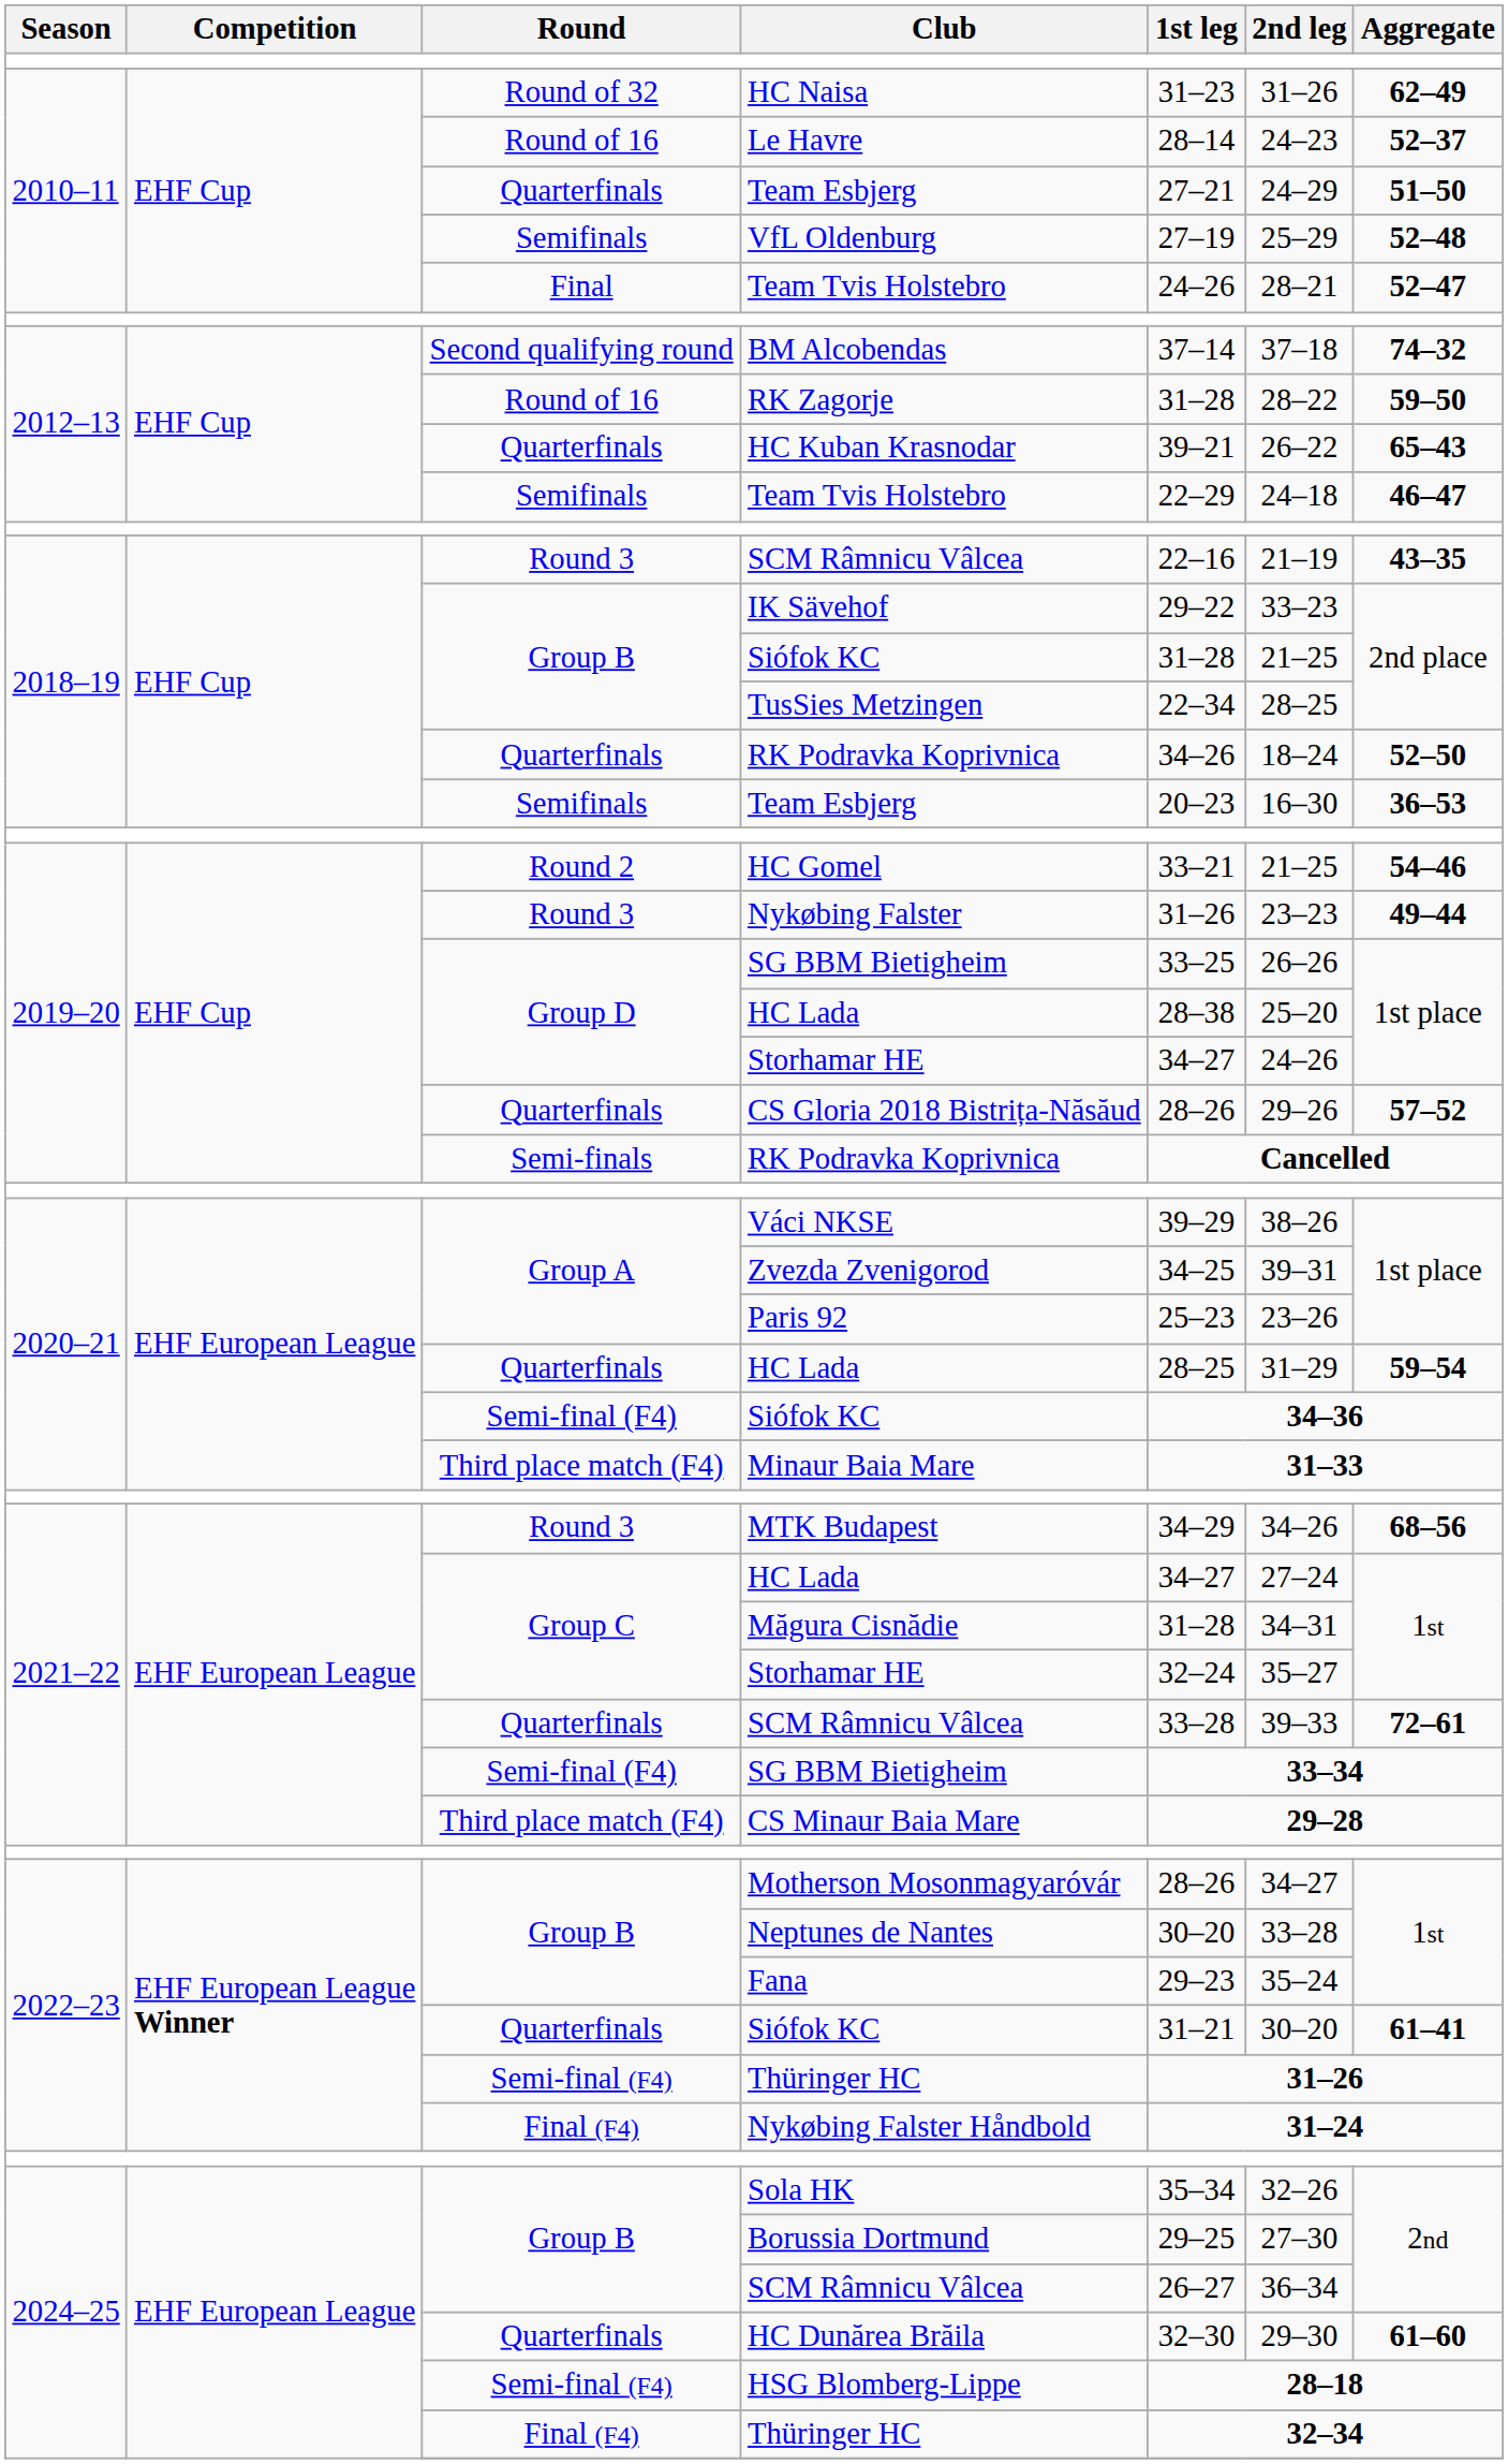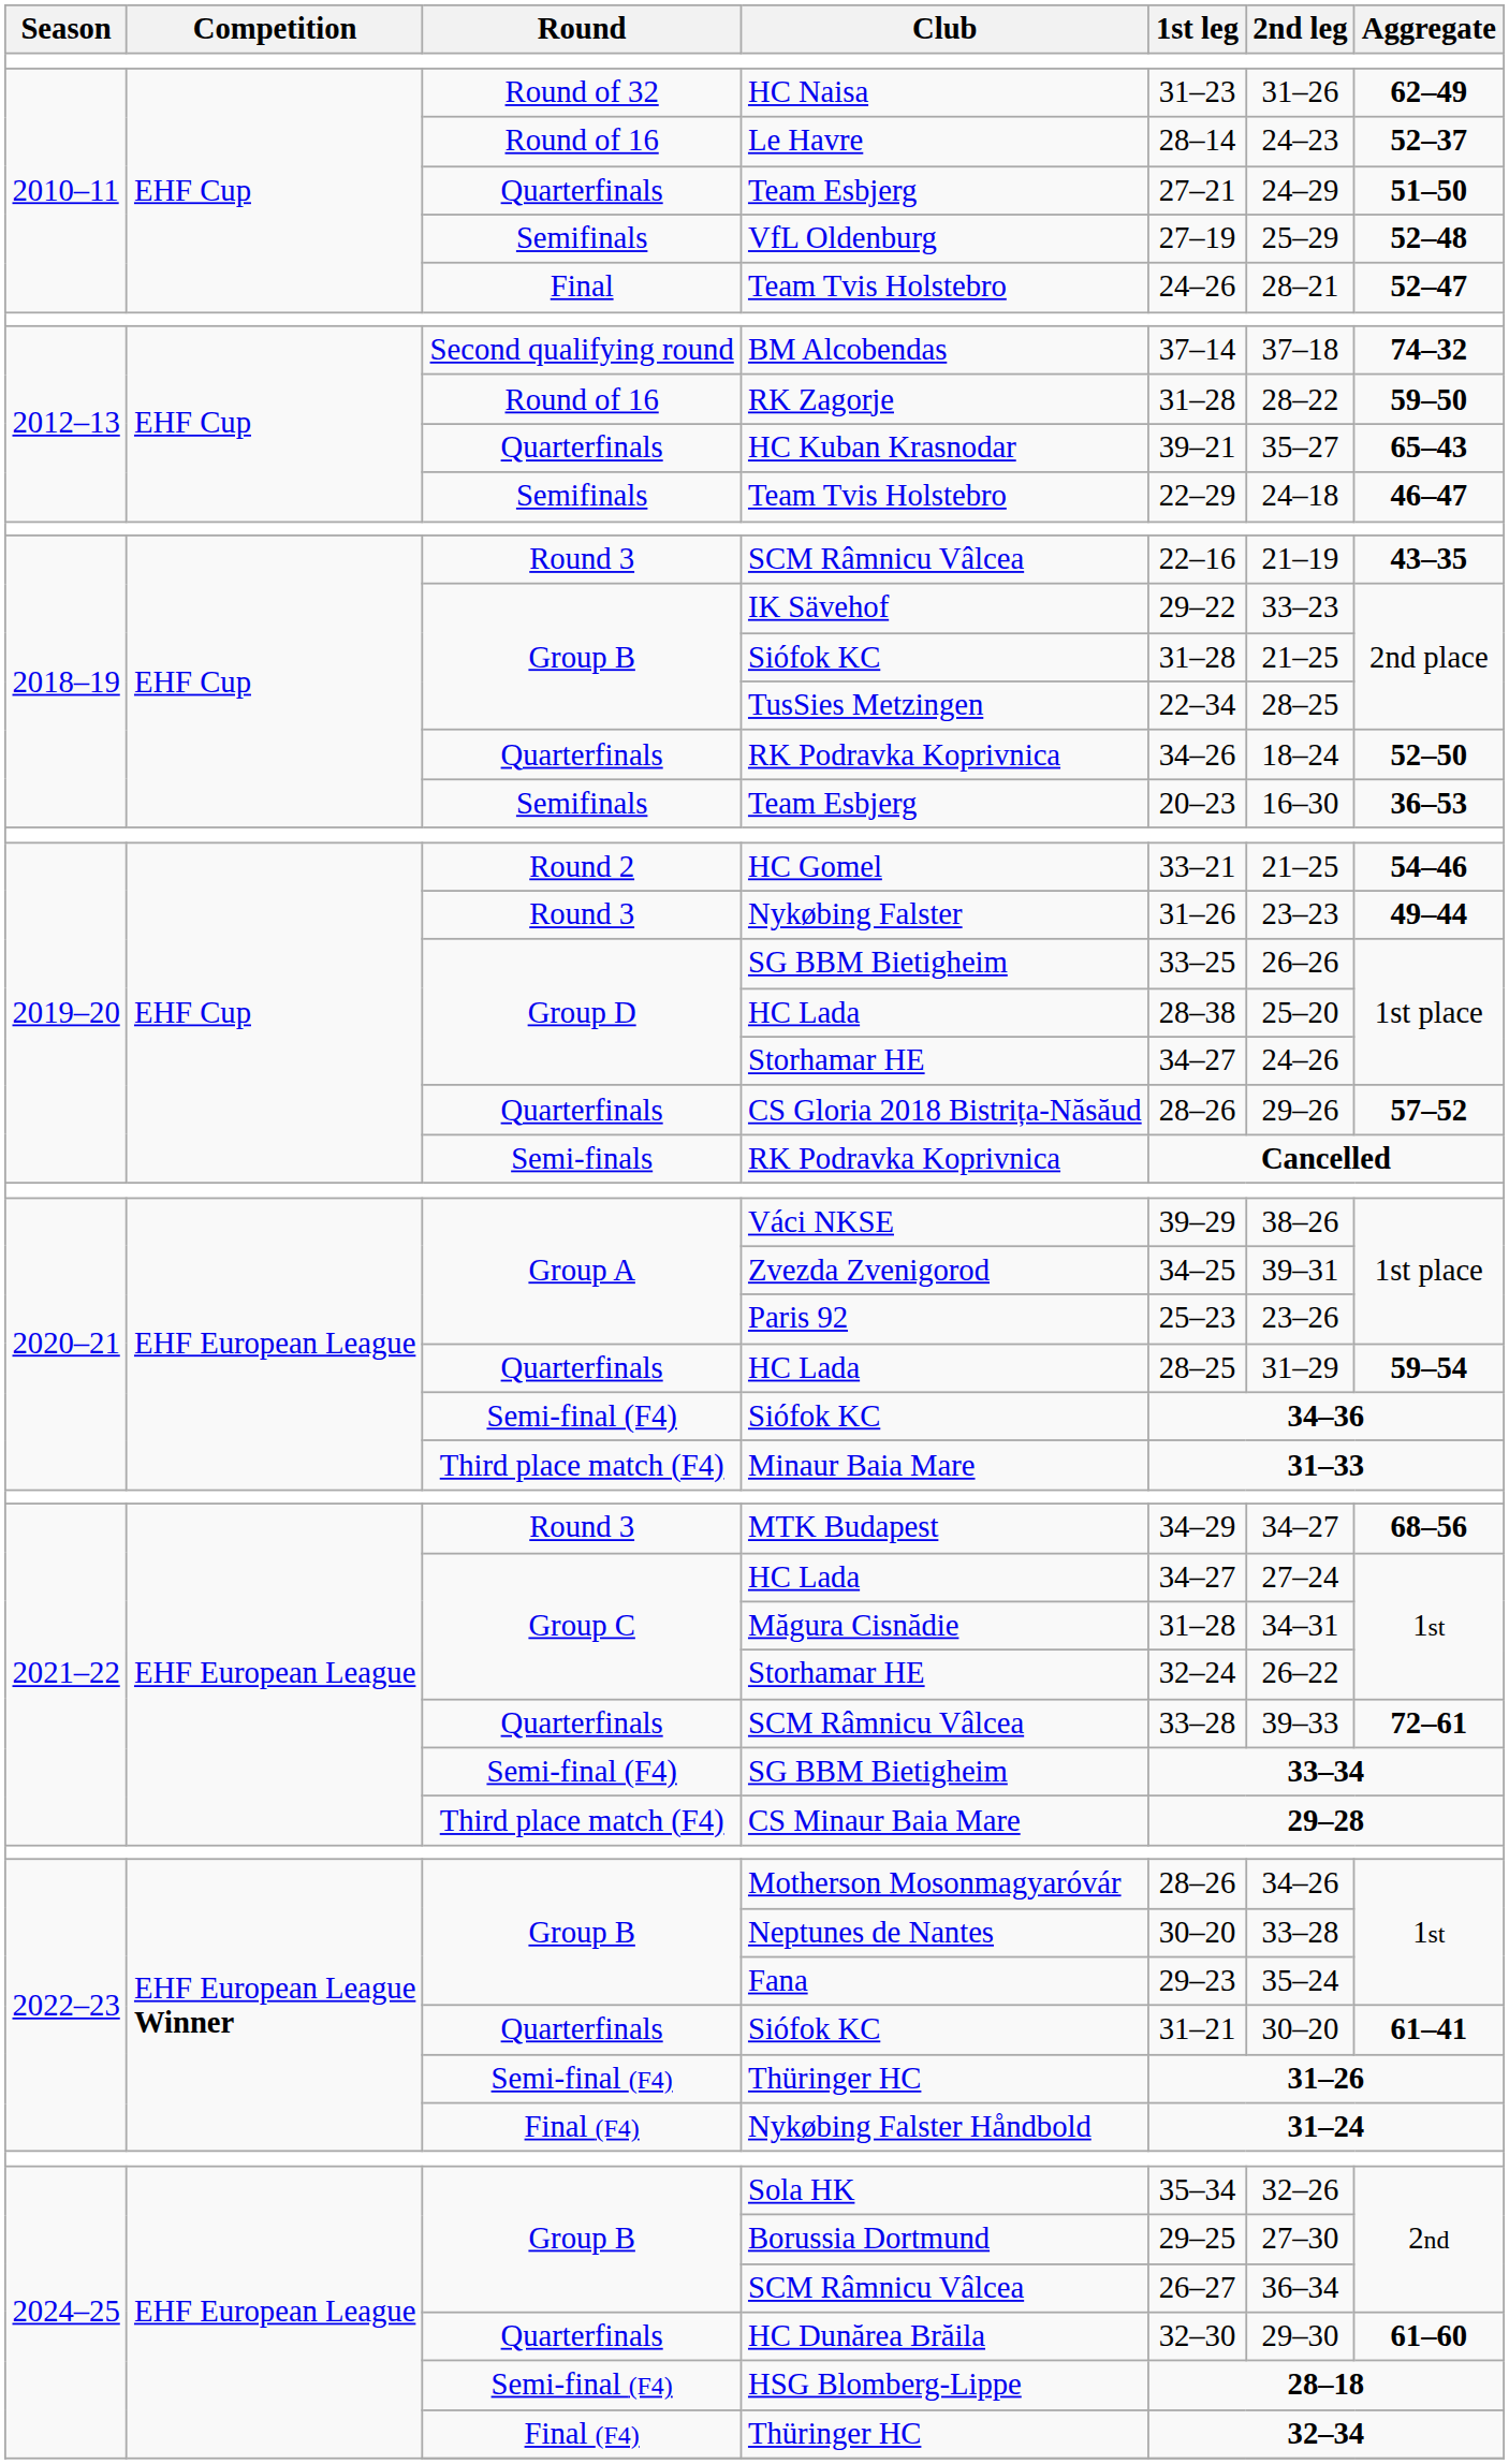HC Kuban Krasnodar | 2nd leg: 26–22 -> 35–27
MTK Budapest | 2nd leg: 34–26 -> 34–27
Group C / Storhamar HE | 2nd leg: 35–27 -> 26–22
Motherson Mosonmagyaróvár | 2nd leg: 34–27 -> 34–26
